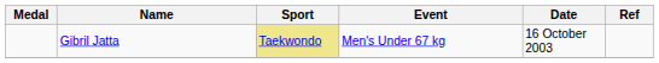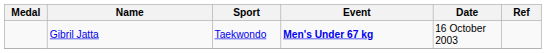Gibril Jatta | Sport: khaki background -> no background
Gibril Jatta | Event: normal -> bold
